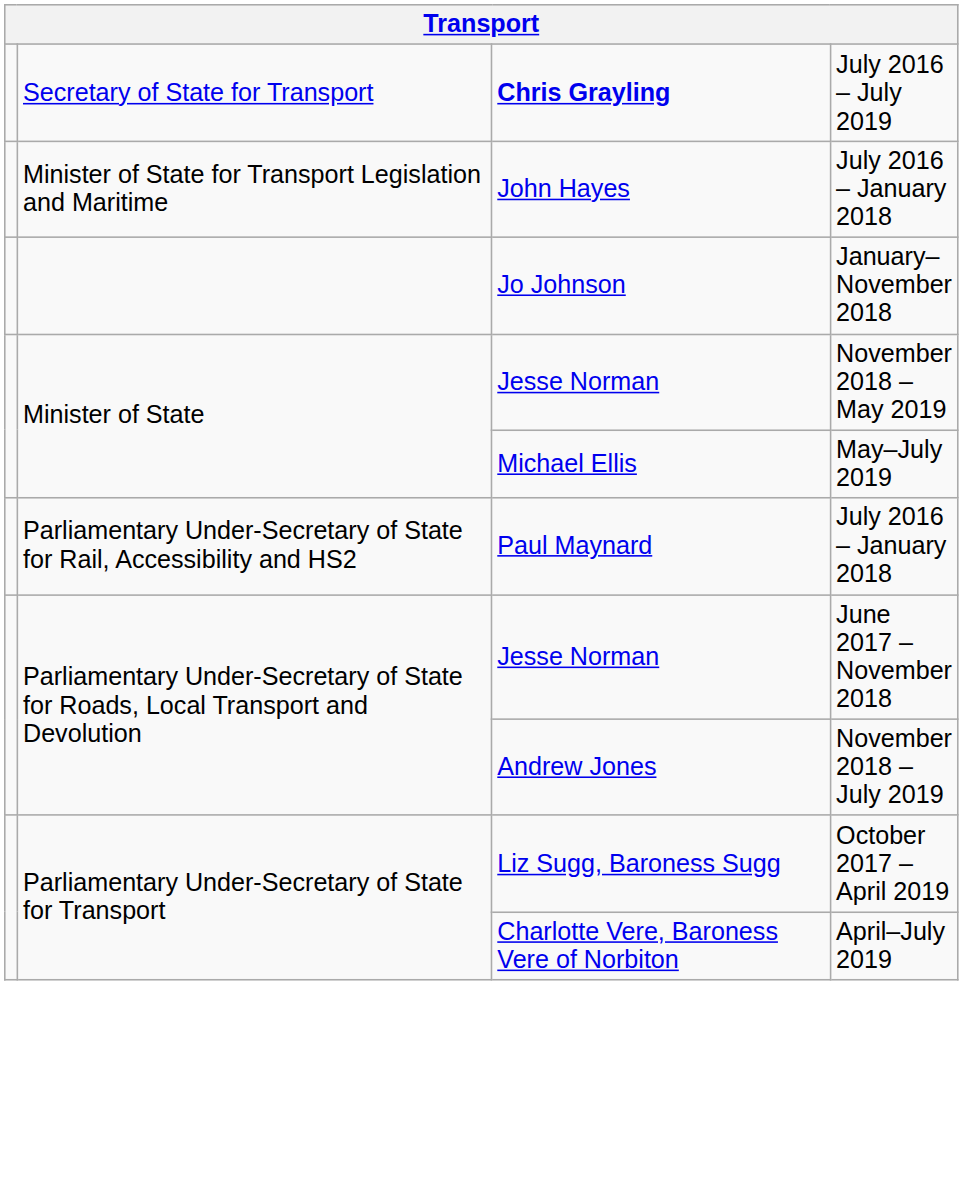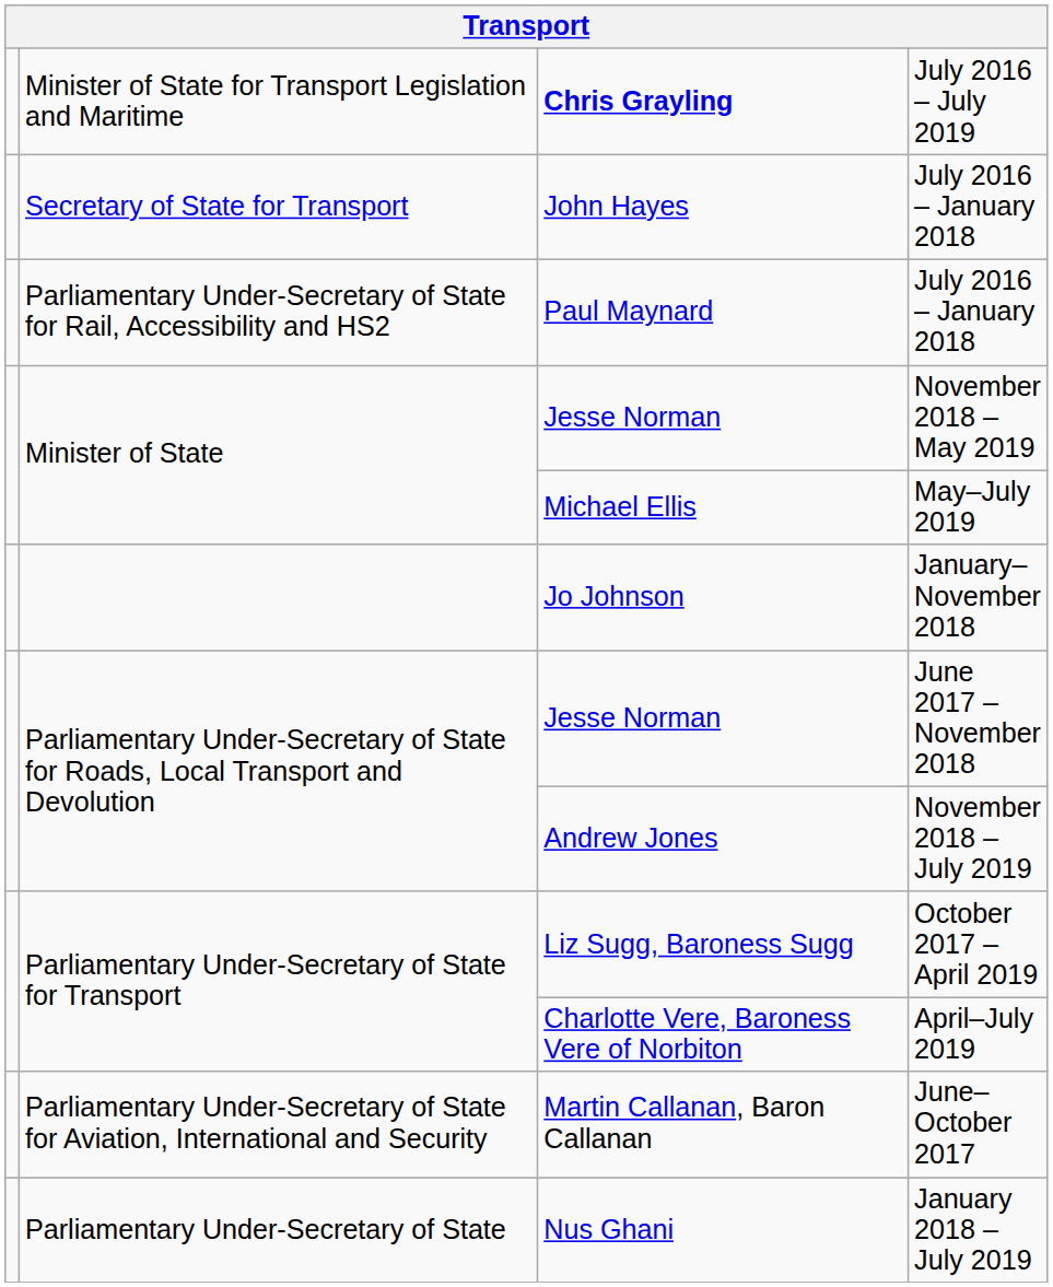Chris Grayling | column 2: Secretary of State for Transport -> Minister of State for Transport Legislation and Maritime
John Hayes | column 2: Minister of State for Transport Legislation and Maritime -> Secretary of State for Transport
rows swapped: Jo Johnson <-> Paul Maynard
+ row: Parliamentary Under-Secretary of State for Aviation, International and Security | Martin Callanan, Baron Callanan | June–October 2017
+ row: Parliamentary Under-Secretary of State | Nus Ghani | January 2018 – July 2019
